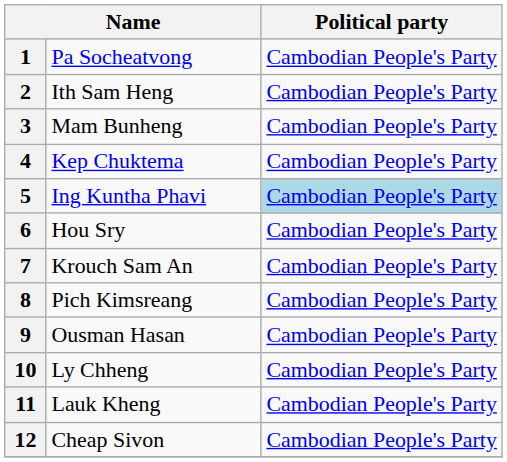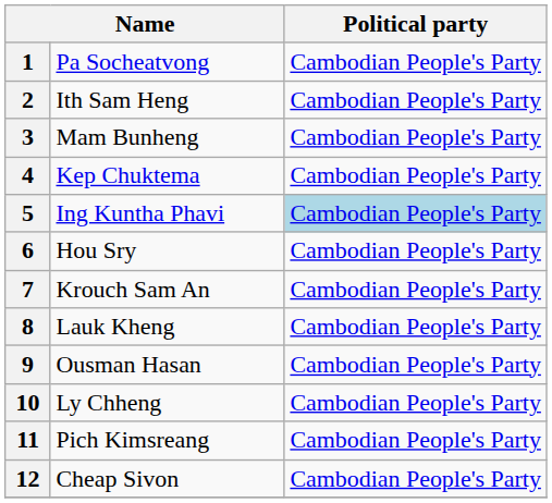8 | column 2: Pich Kimsreang -> Lauk Kheng
11 | column 2: Lauk Kheng -> Pich Kimsreang
